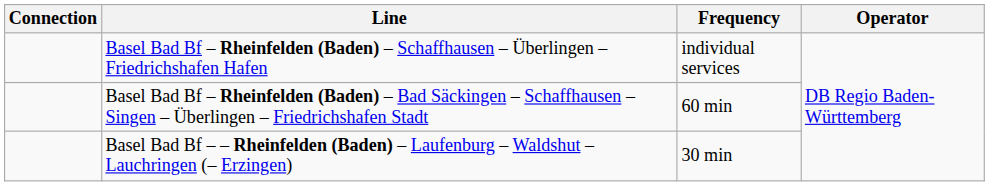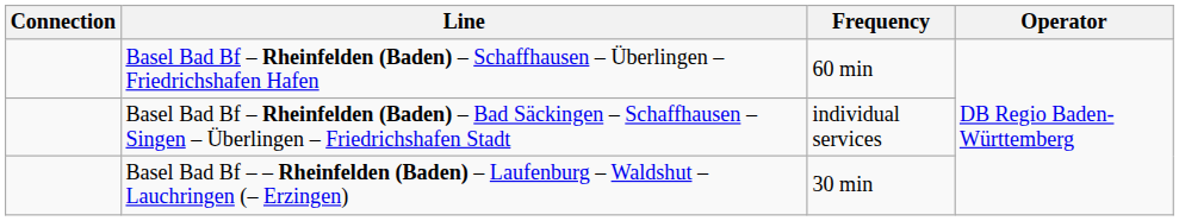row 2 | Frequency: individual services -> 60 min
row 3 | Frequency: 60 min -> individual services
